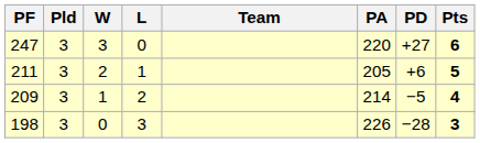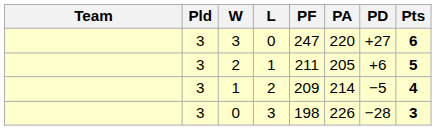columns swapped: Team <-> PF
